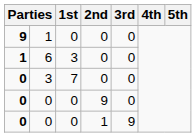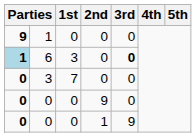6 | column 1: no background -> lightblue background
6 | 3rd: normal -> bold
